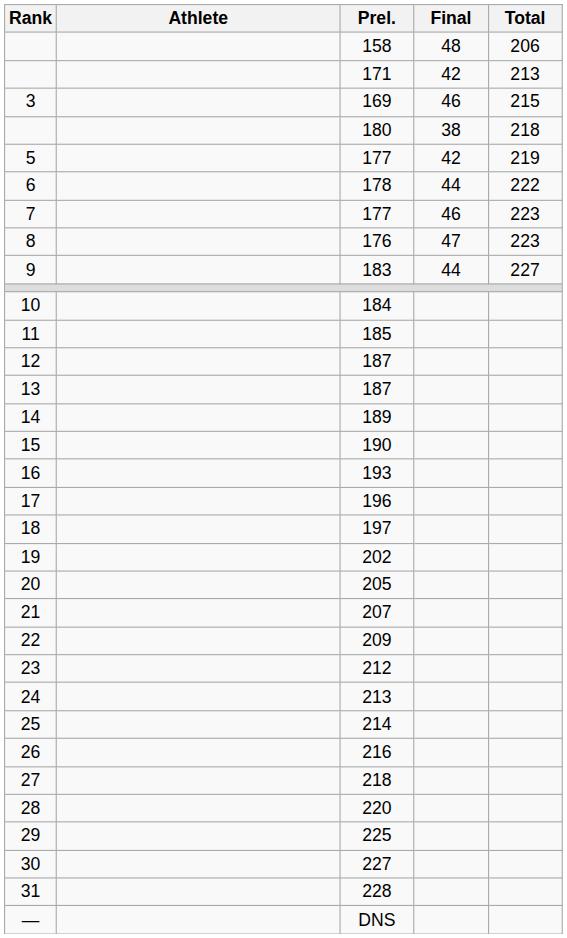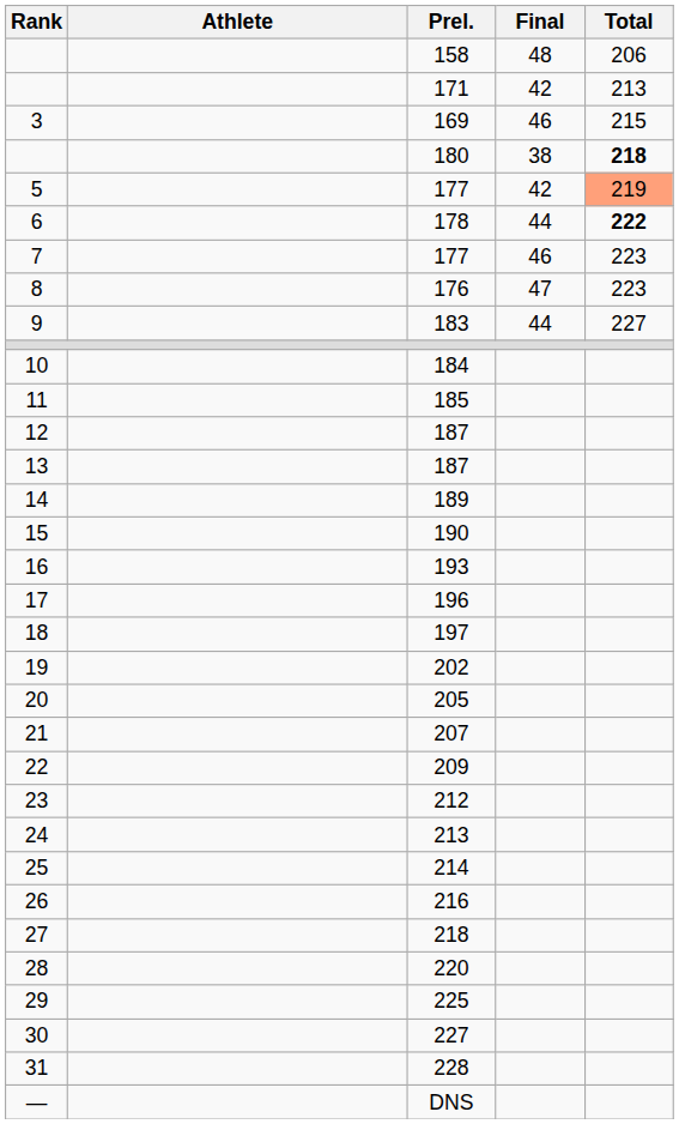180 | Total: normal -> bold
5 / 177 | Total: no background -> lightsalmon background
178 | Total: normal -> bold
